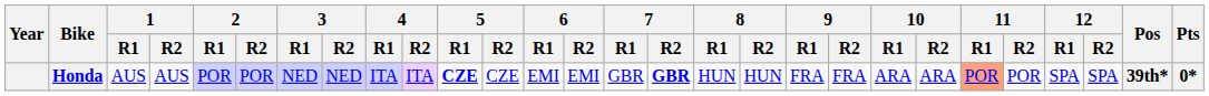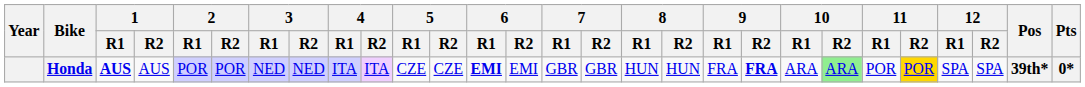Honda | 1 / R1: normal -> bold
Honda | 5 / R1: bold -> normal
Honda | 6 / R1: normal -> bold
Honda | 7 / R2: bold -> normal
Honda | 9 / R2: normal -> bold
Honda | 10 / R2: no background -> lightgreen background
Honda | 11 / R1: lightsalmon background -> no background
Honda | 11 / R2: no background -> gold background
